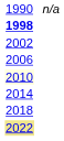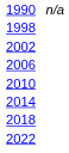1998 | column 1: bold -> normal
2010 | column 1: lightyellow background -> no background
2022 | column 1: khaki background -> no background
